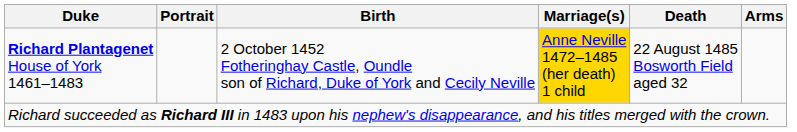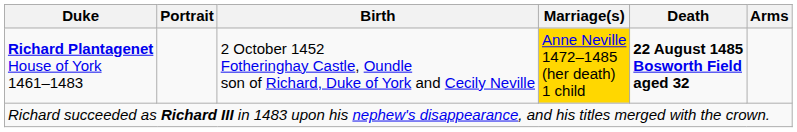Richard Plantagenet House of York 1461–1483 | Death: normal -> bold
